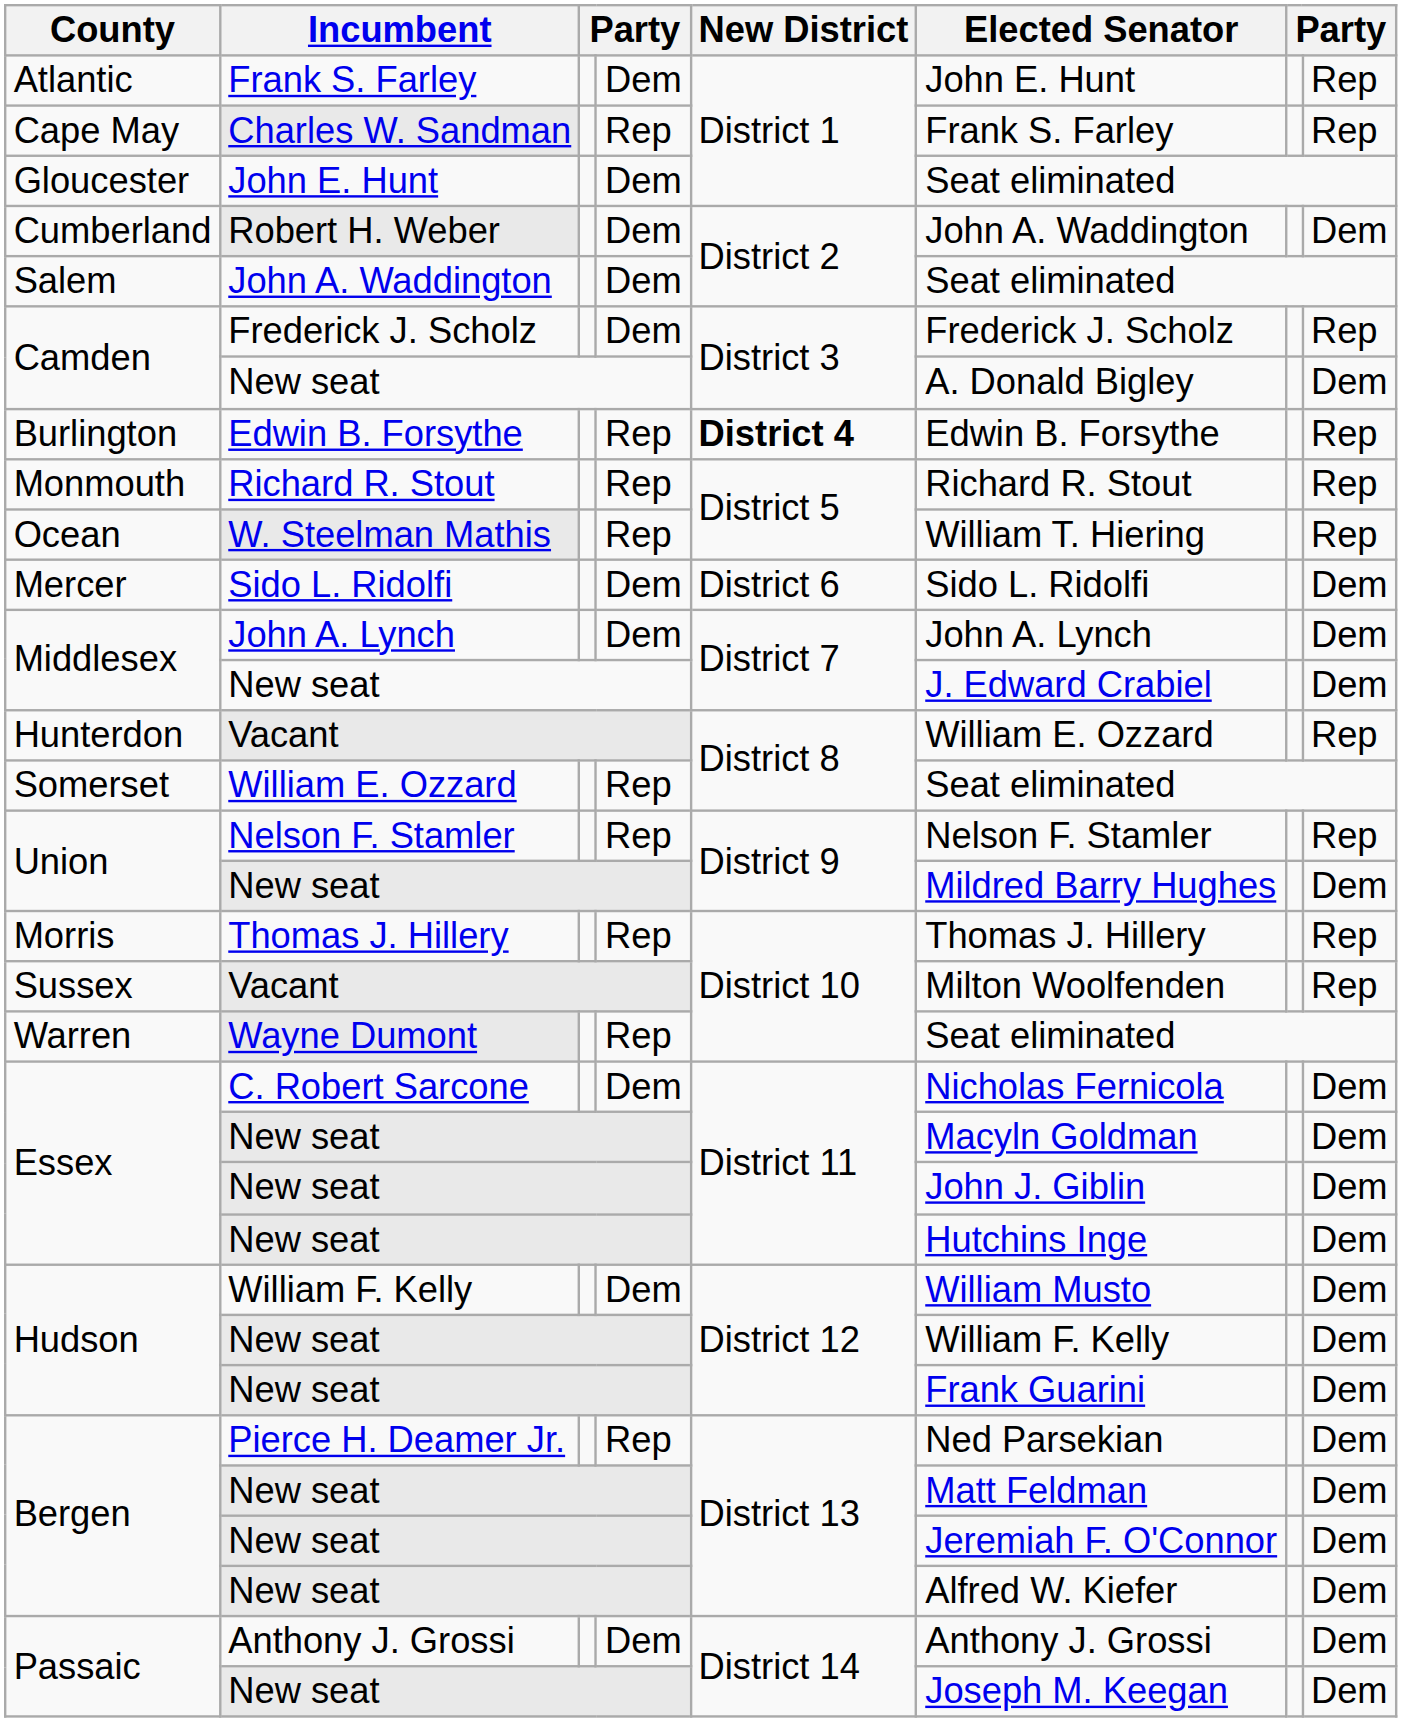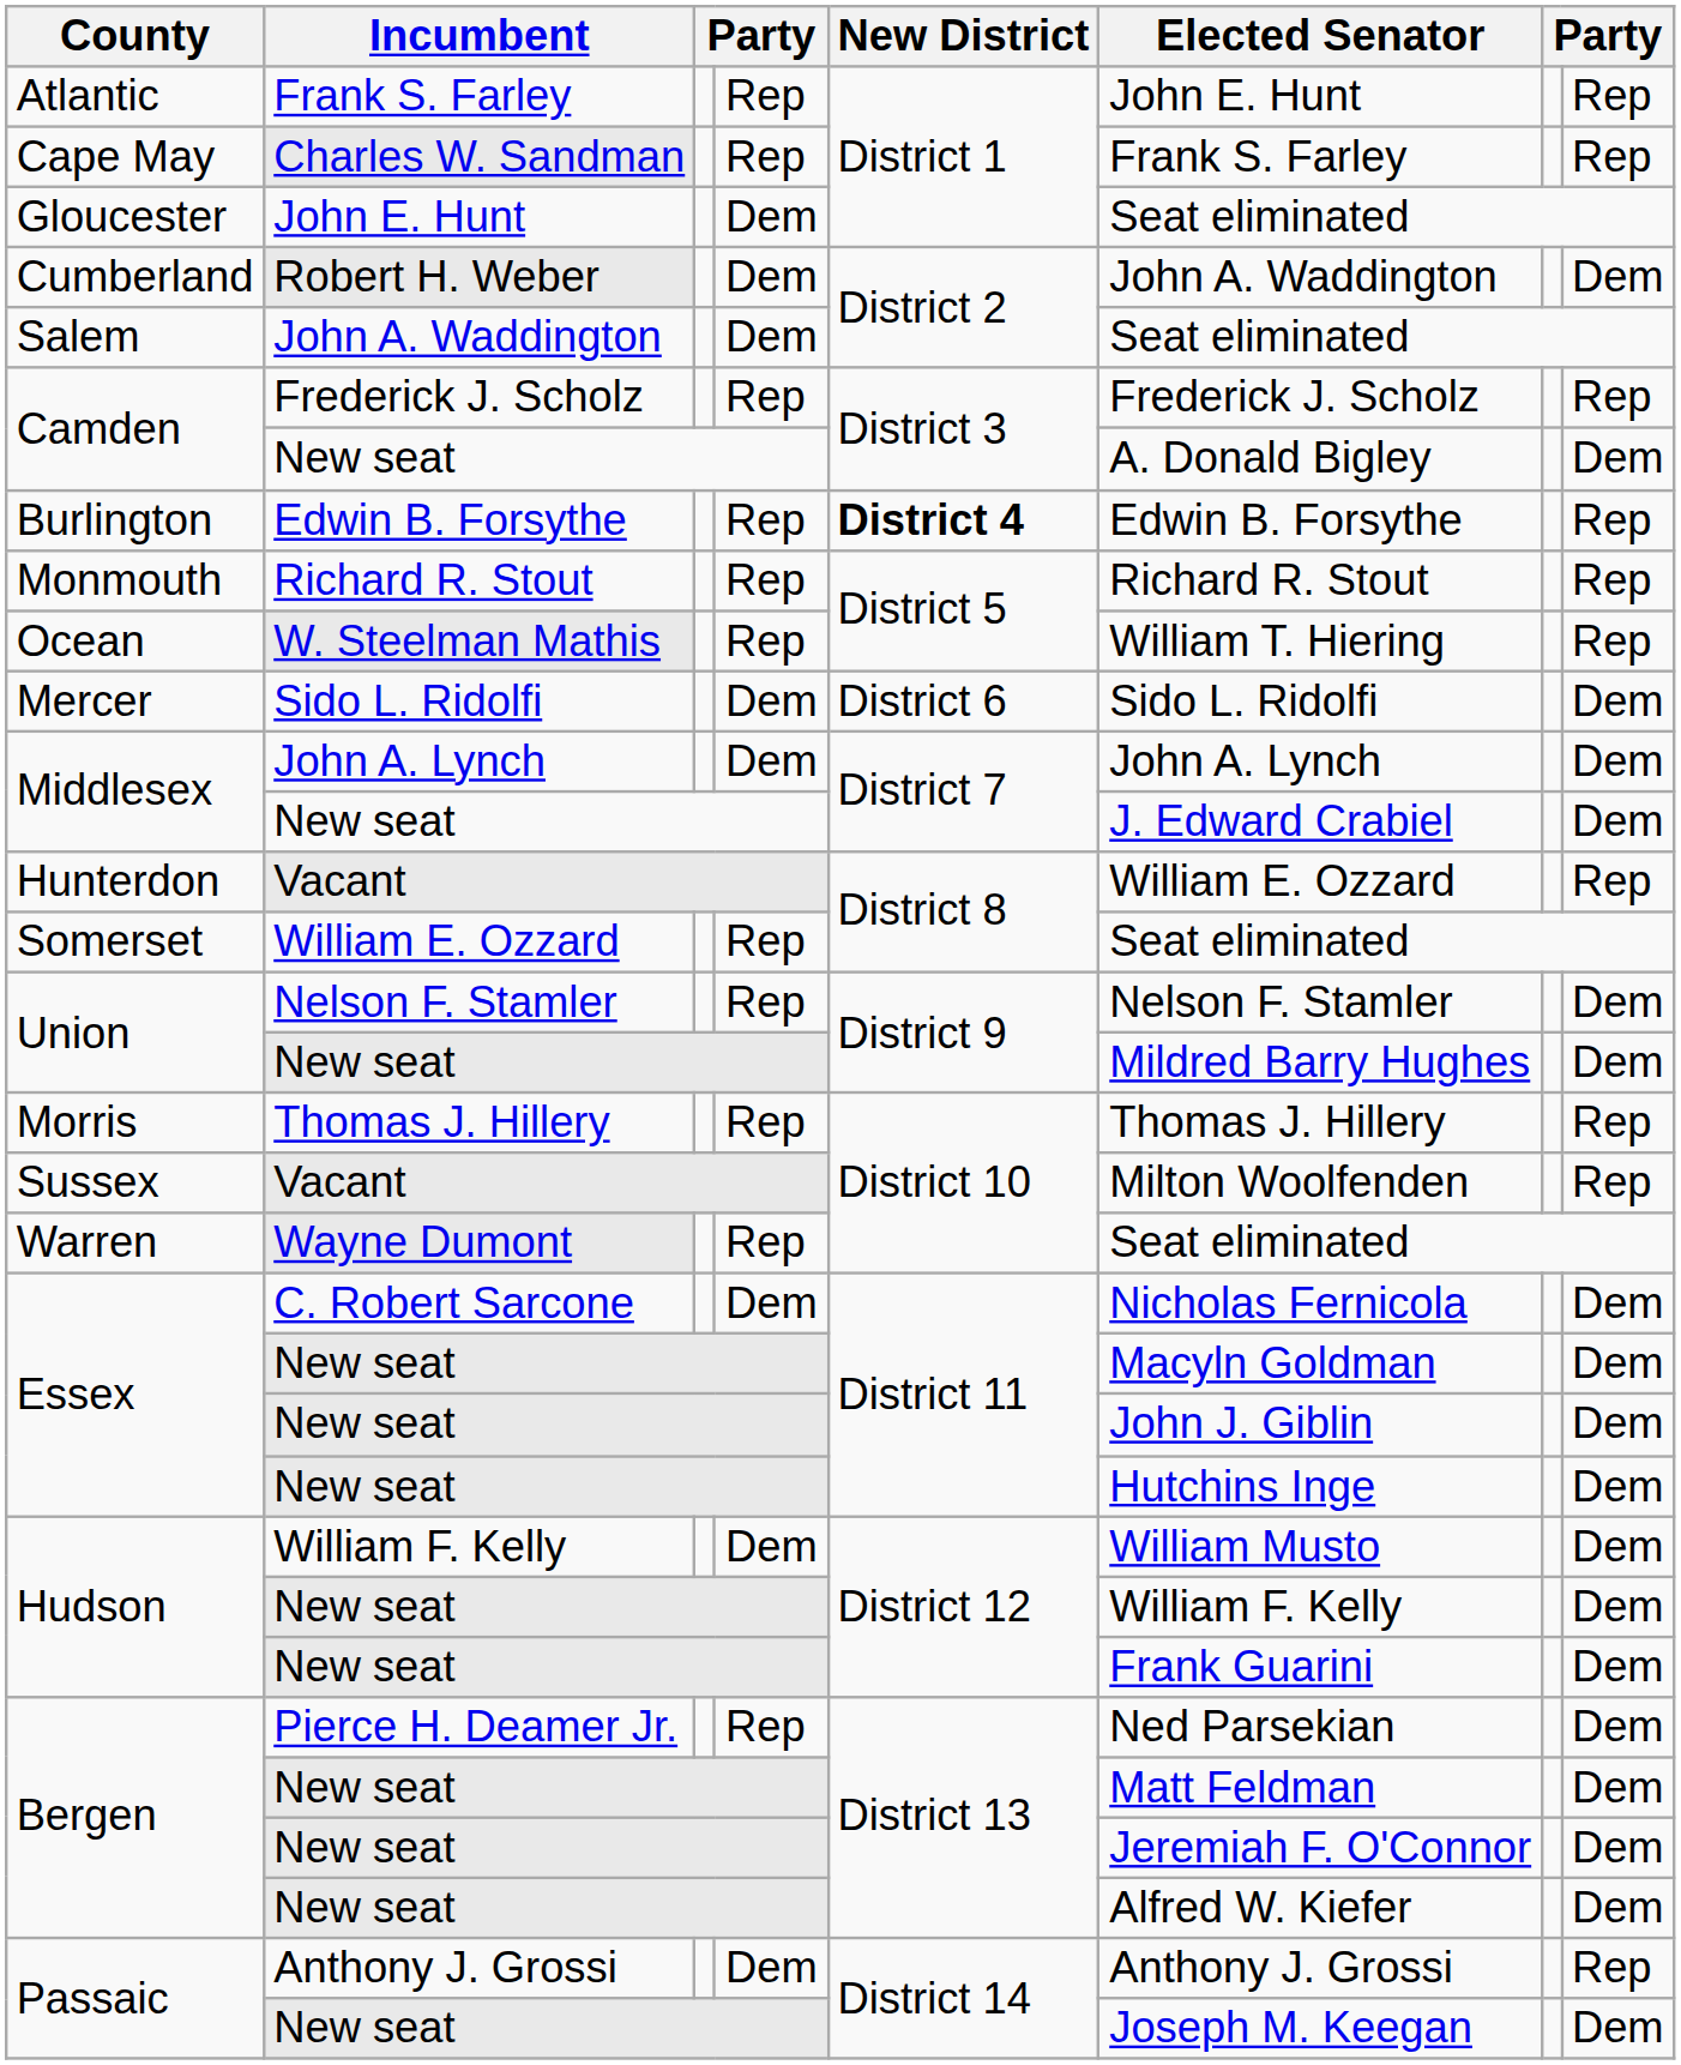Atlantic | column 4: Dem -> Rep
Camden / Frederick J. Scholz | column 4: Dem -> Rep
Union / Nelson F. Stamler | column 8: Rep -> Dem
Passaic / Anthony J. Grossi | column 8: Dem -> Rep
